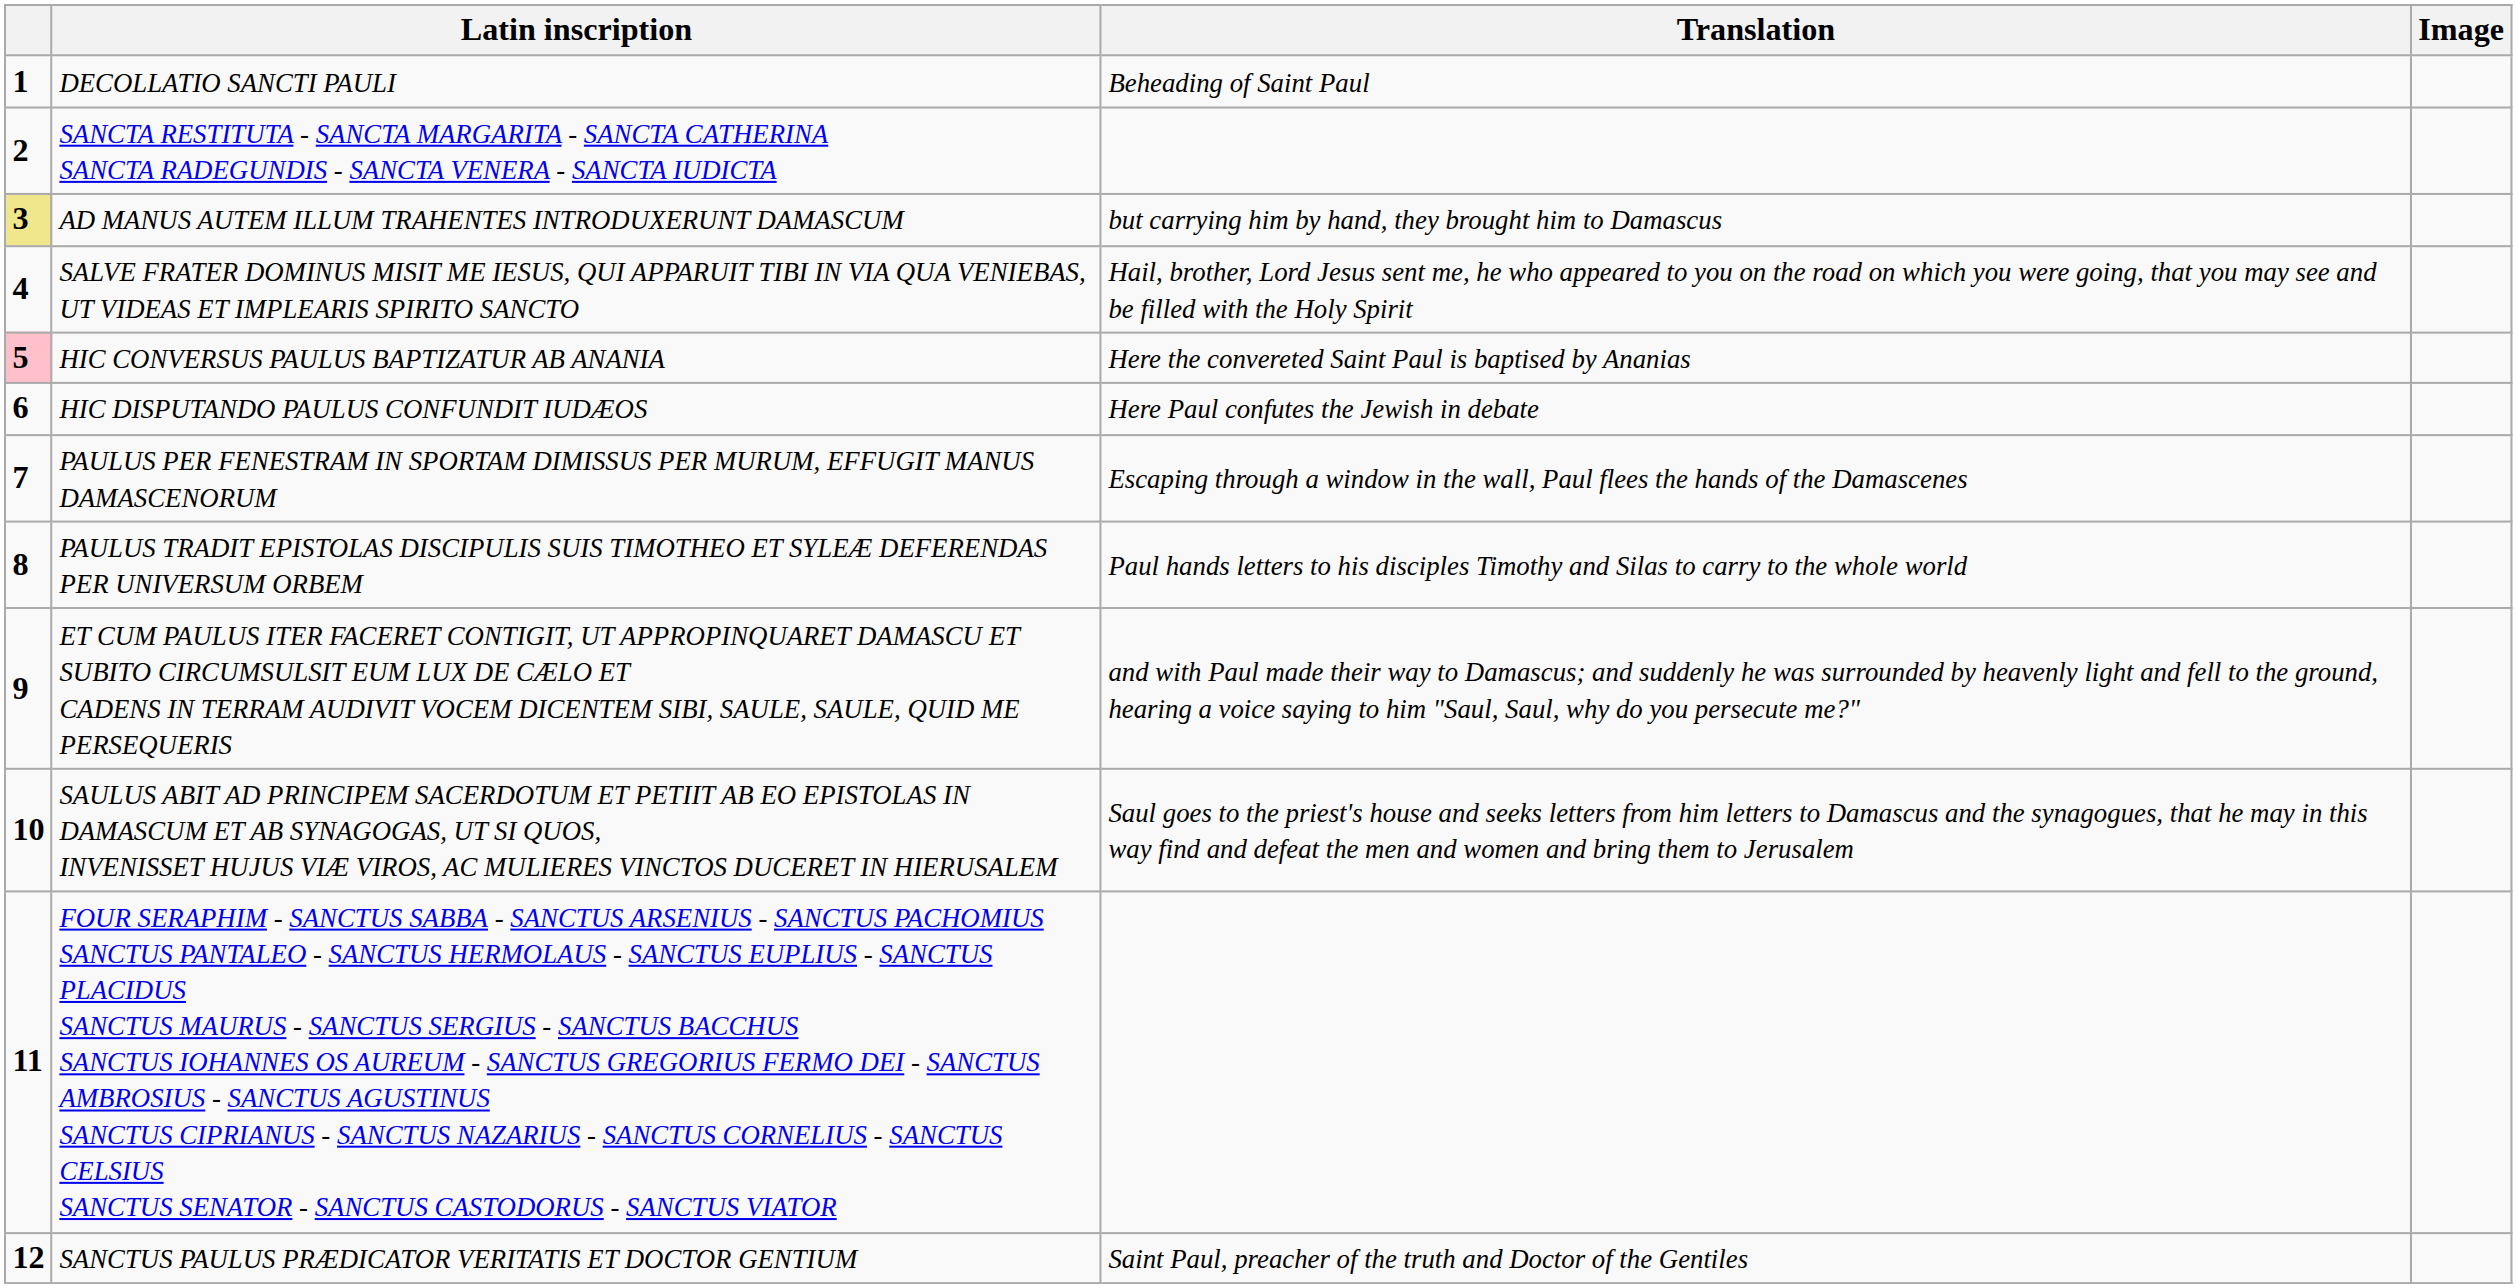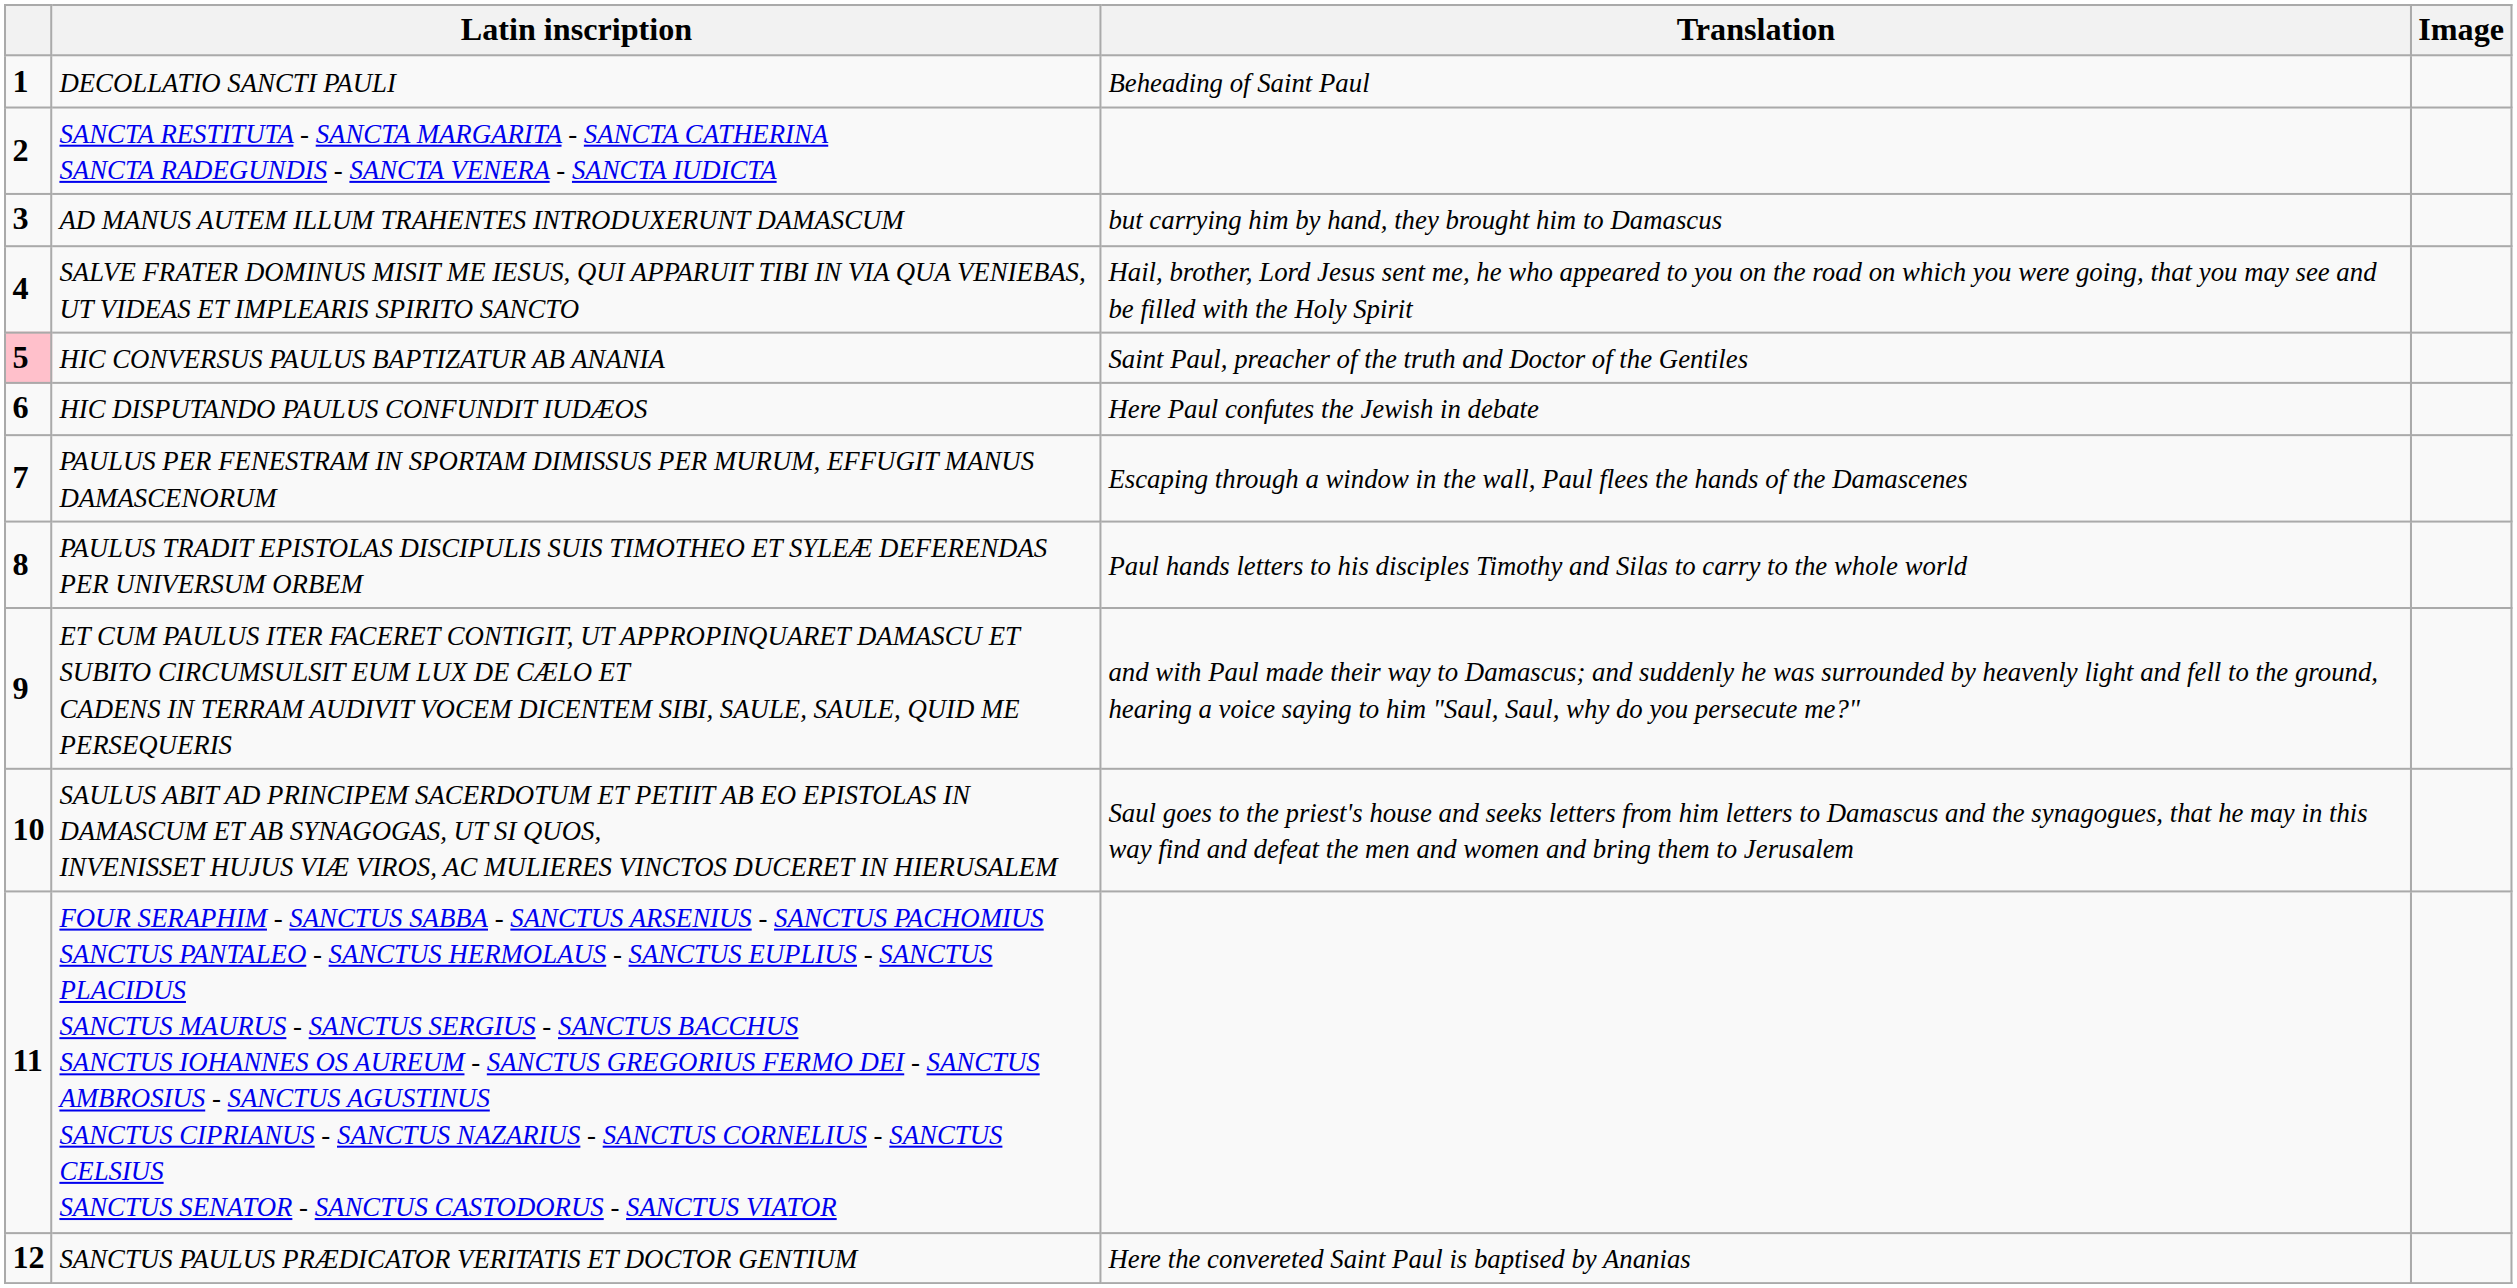AD MANUS AUTEM ILLUM TRAHENTES INTRODUXERUNT DAMASCUM | column 1: khaki background -> no background
HIC CONVERSUS PAULUS BAPTIZATUR AB ANANIA | Translation: Here the convereted Saint Paul is baptised by Ananias -> Saint Paul, preacher of the truth and Doctor of the Gentiles
SANCTUS PAULUS PRÆDICATOR VERITATIS ET DOCTOR GENTIUM | Translation: Saint Paul, preacher of the truth and Doctor of the Gentiles -> Here the convereted Saint Paul is baptised by Ananias
